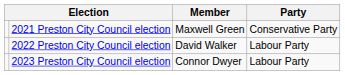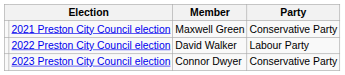2023 Preston City Council election | Party: Labour Party -> Conservative Party
